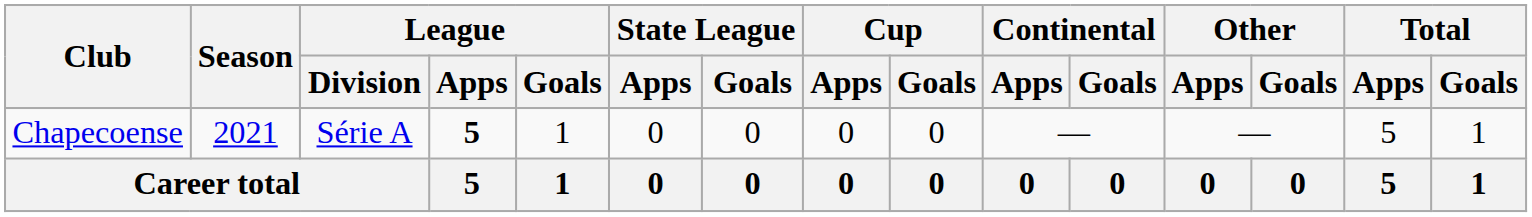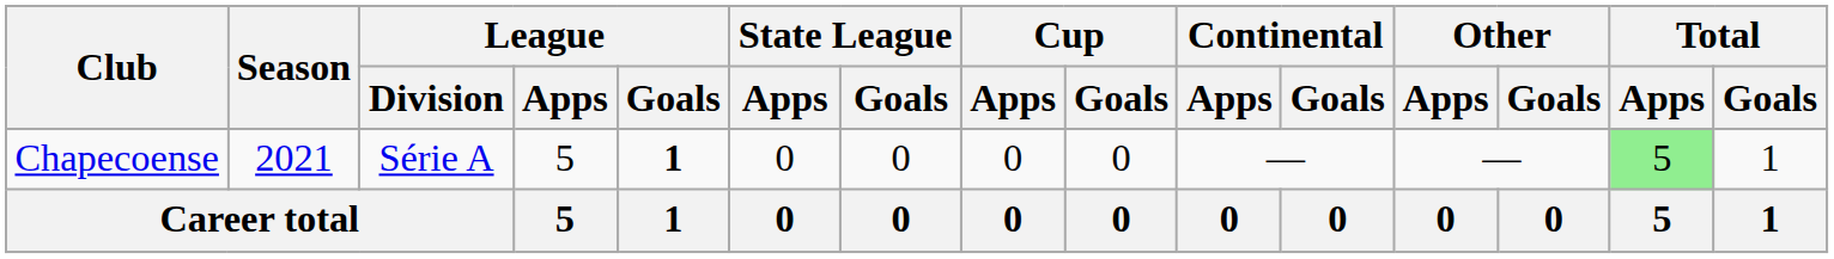Chapecoense | League / Apps: bold -> normal
Chapecoense | League / Goals: normal -> bold
Chapecoense | Total / Apps: no background -> lightgreen background
